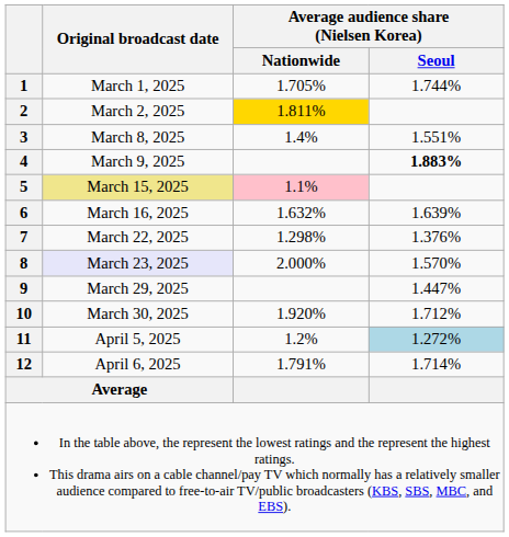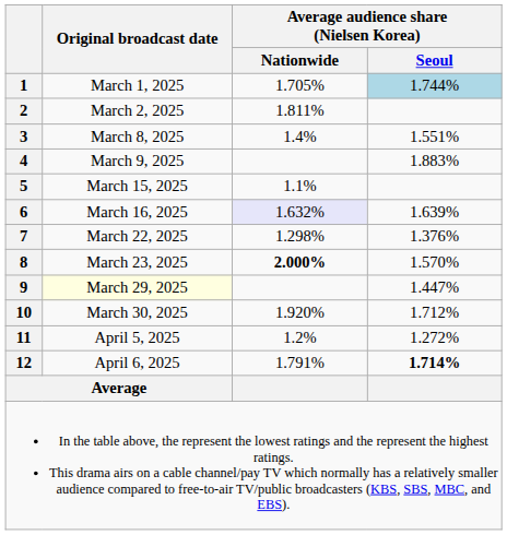1 | Average audience share (Nielsen Korea) / Seoul: no background -> lightblue background
2 | Average audience share (Nielsen Korea) / Nationwide: gold background -> no background
4 | Average audience share (Nielsen Korea) / Seoul: bold -> normal
5 | Original broadcast date: khaki background -> no background
5 | Average audience share (Nielsen Korea) / Nationwide: pink background -> no background
6 | Average audience share (Nielsen Korea) / Nationwide: no background -> lavender background
8 | Original broadcast date: lavender background -> no background
8 | Average audience share (Nielsen Korea) / Nationwide: normal -> bold
9 | Original broadcast date: no background -> lightyellow background
11 | Average audience share (Nielsen Korea) / Seoul: lightblue background -> no background
12 | Average audience share (Nielsen Korea) / Seoul: normal -> bold
